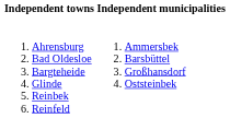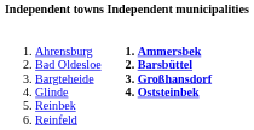Ahrensburg Bad Oldesloe Bargteheide Glinde Reinbek Reinfeld | Independent municipalities: normal -> bold
